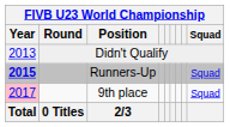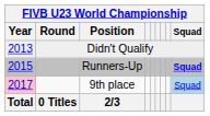Runners-Up | FIVB U23 World Championship / Year: bold -> normal
Runners-Up | FIVB U23 World Championship / Squad: normal -> bold
9th place | FIVB U23 World Championship / Squad: no background -> lightblue background
